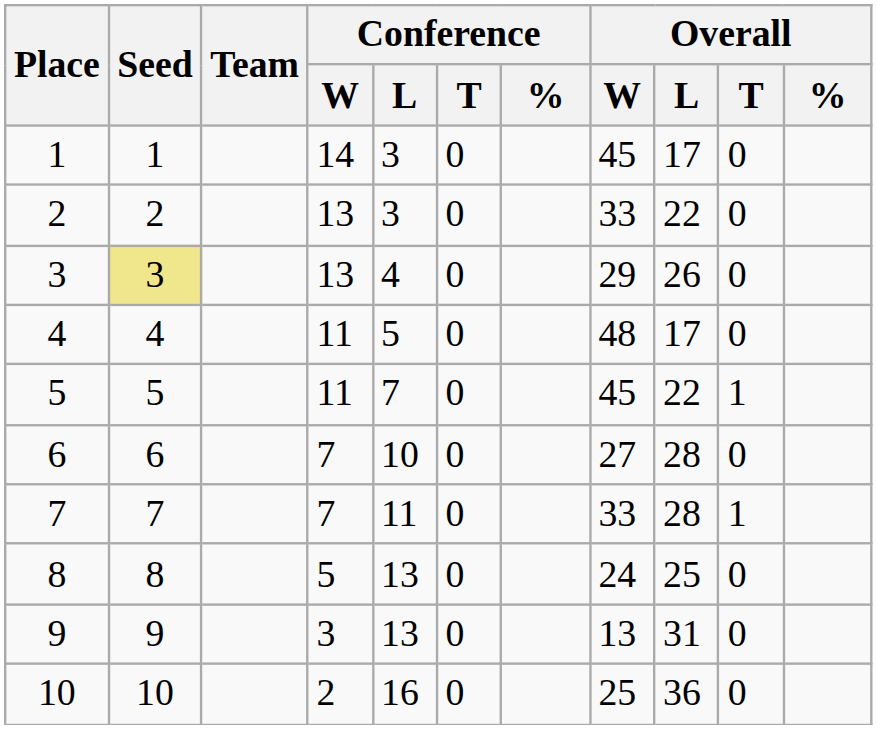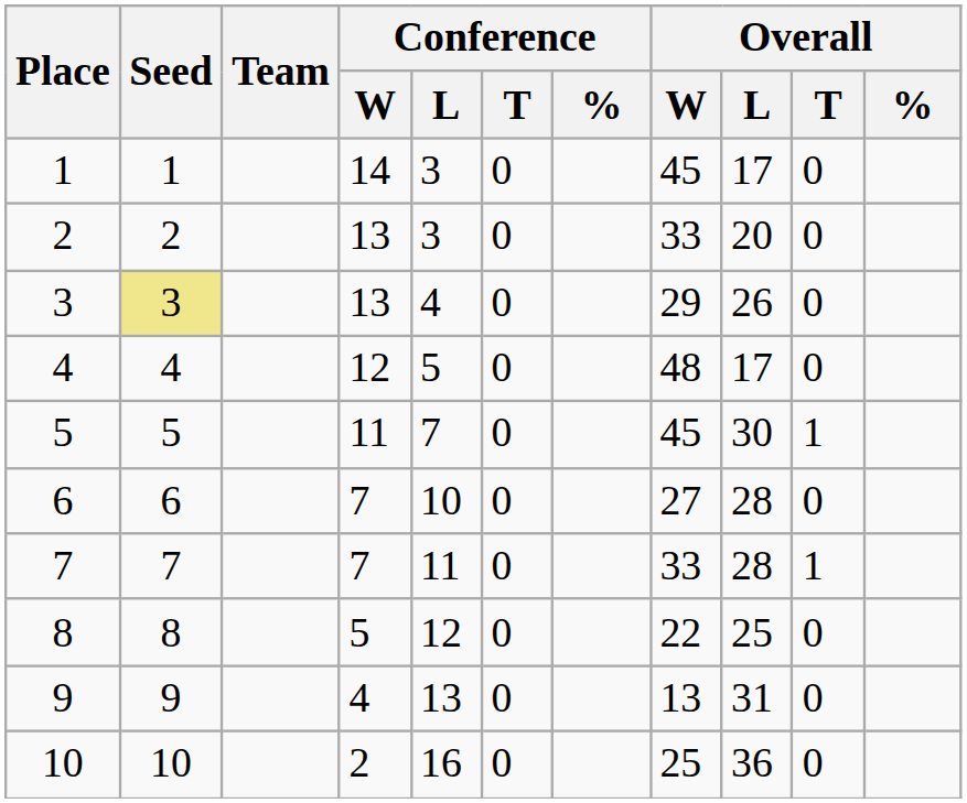row 4 | Overall / L: 22 -> 20
row 6 | Conference / W: 11 -> 12
row 7 | Overall / L: 22 -> 30
row 10 | Conference / L: 13 -> 12
row 10 | Overall / W: 24 -> 22
row 11 | Conference / W: 3 -> 4
